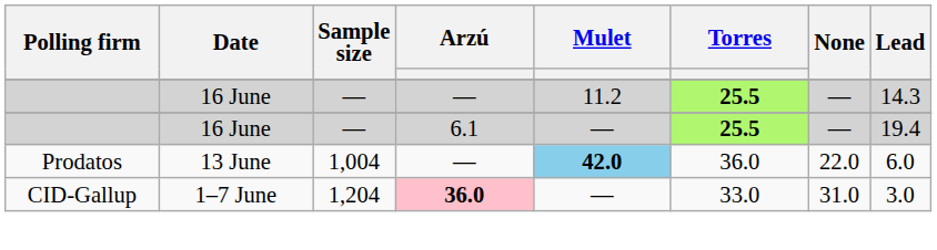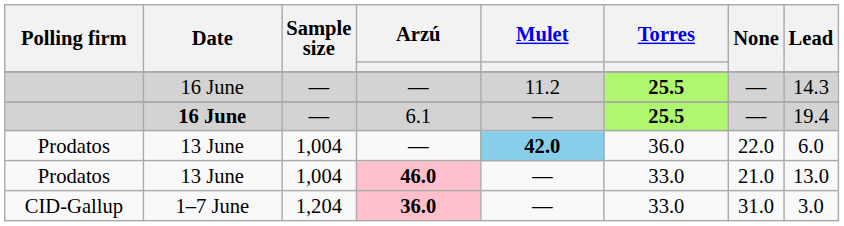6.1 | Date: normal -> bold
+ row: Prodatos | 13 June | 1,004 | 46.0 | — | 33.0 | 21.0 | 13.0
